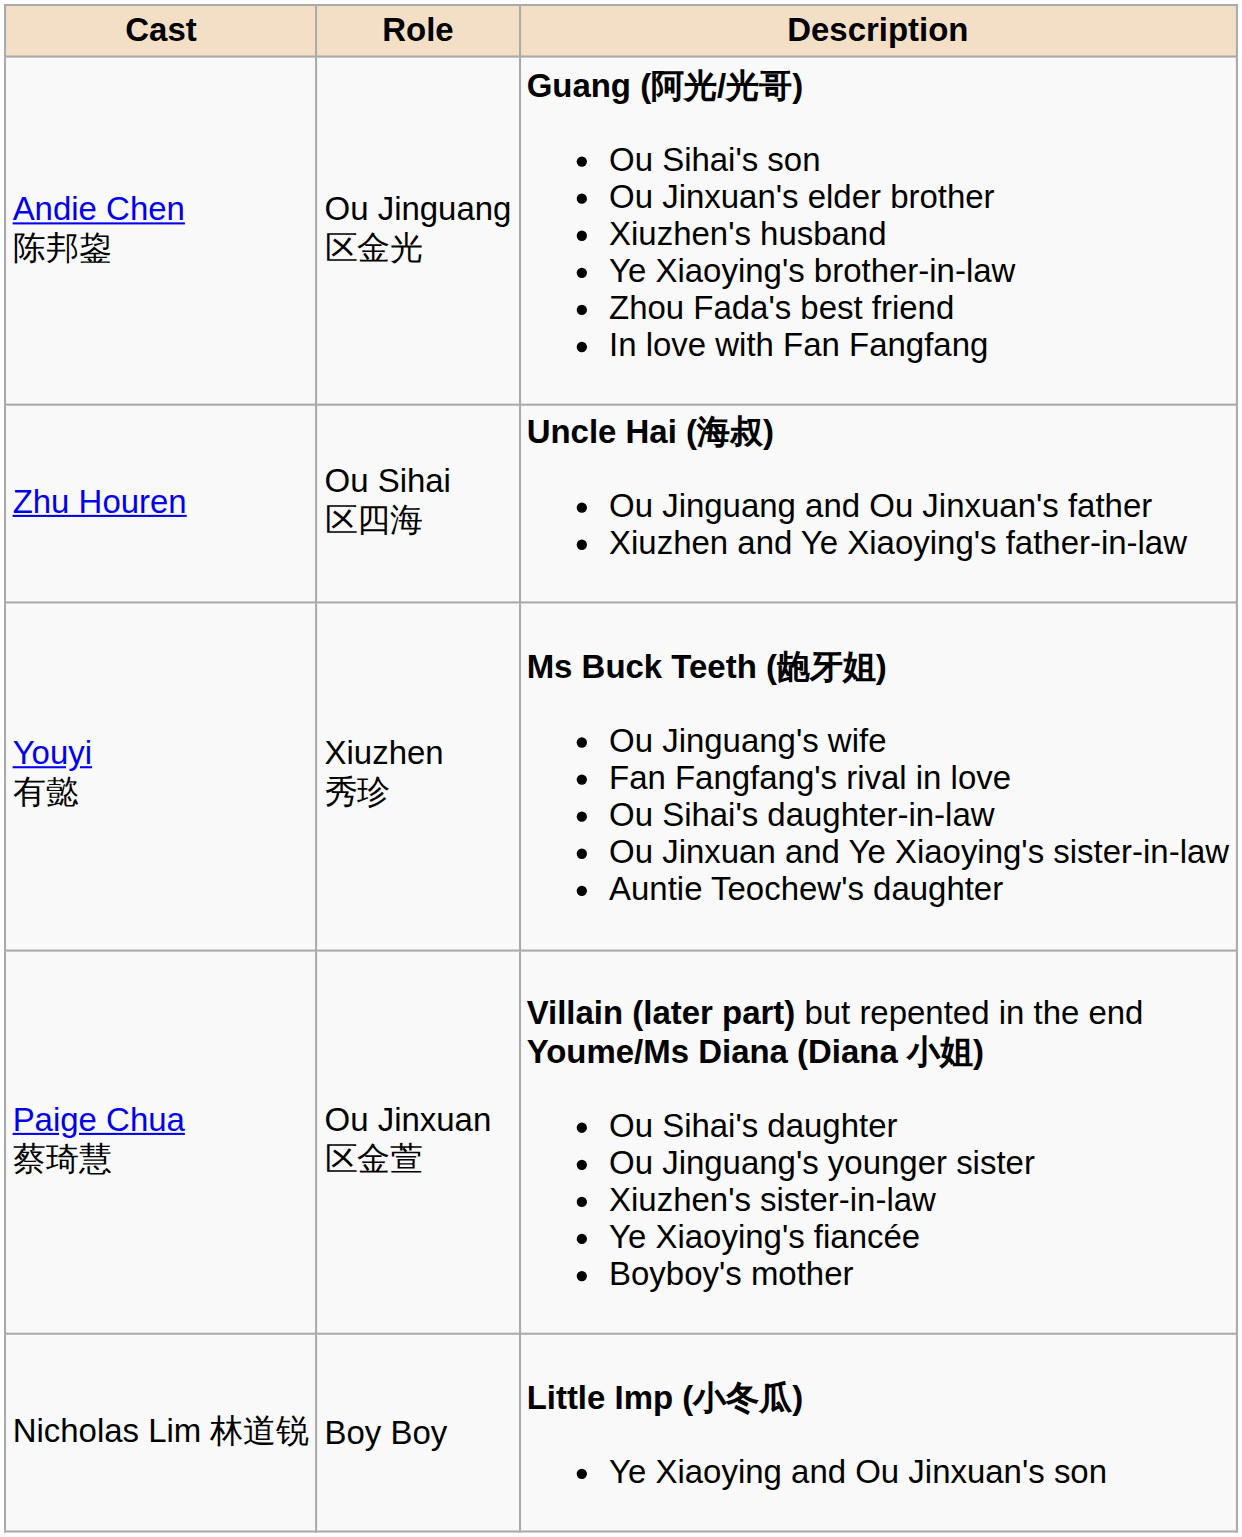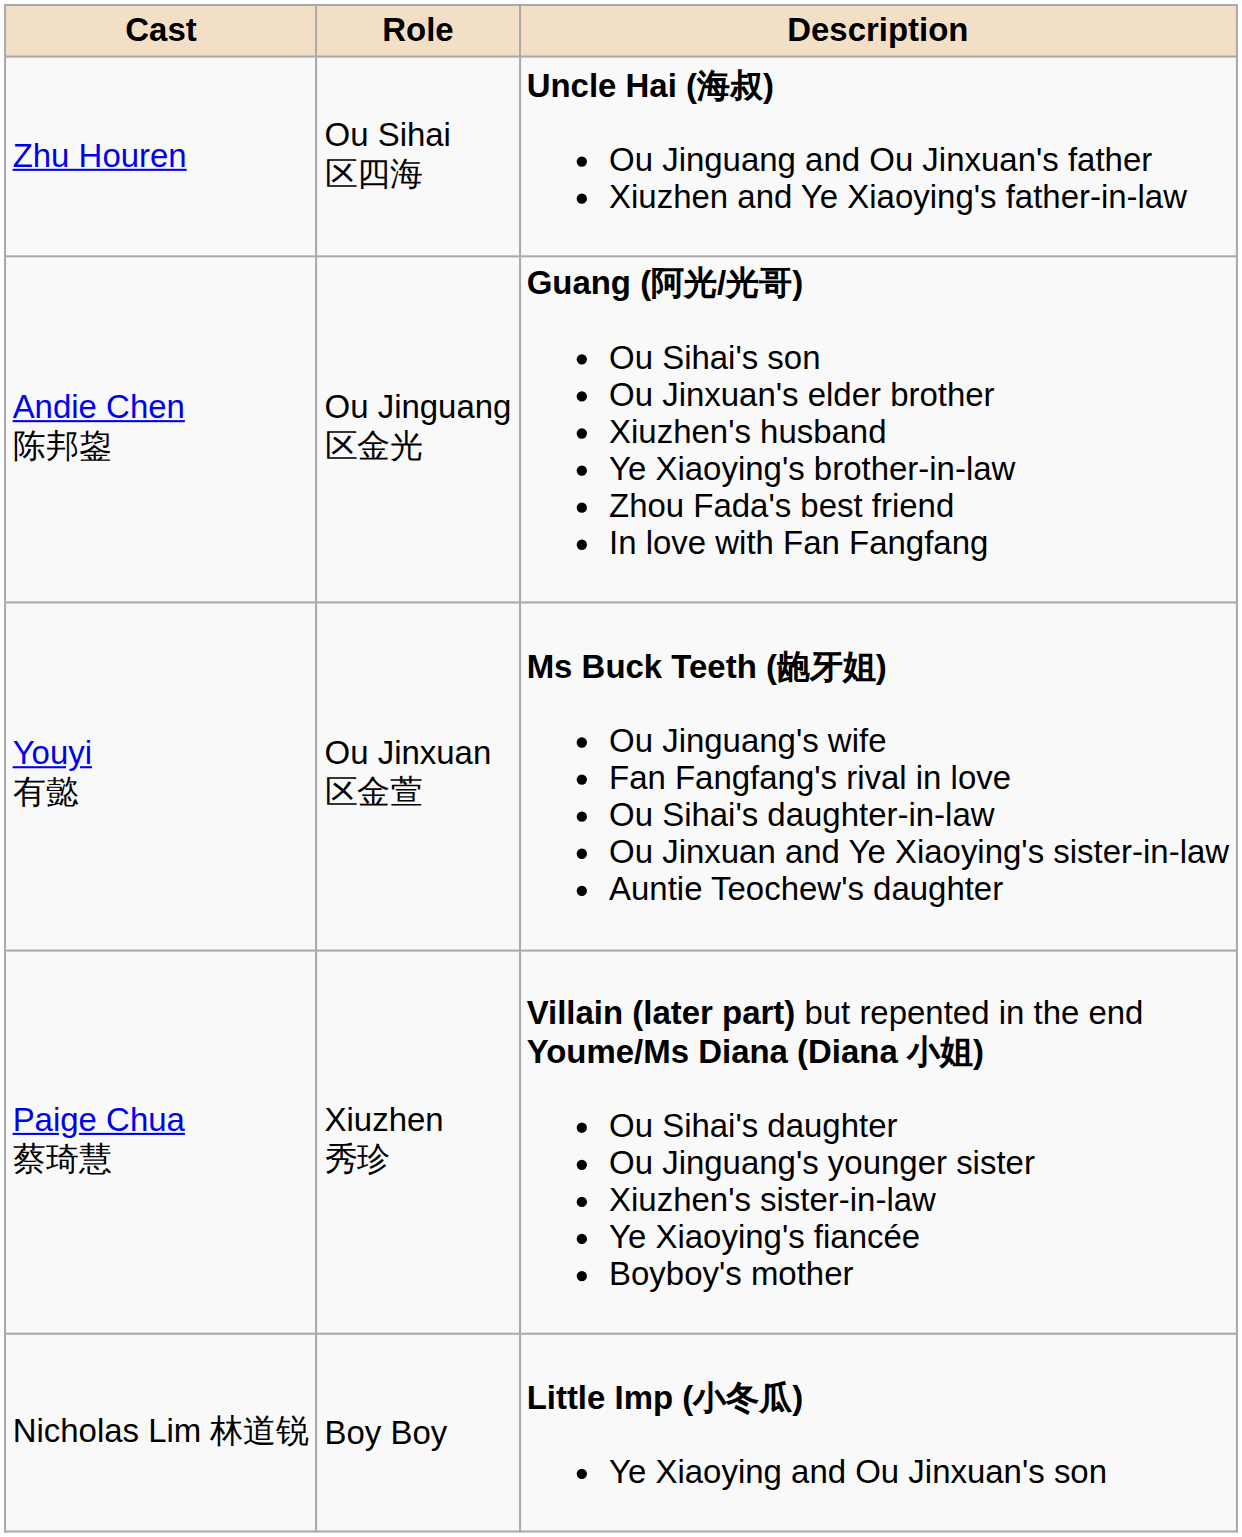rows swapped: Zhu Houren <-> Andie Chen 陈邦鋆
Youyi 有懿 | Role: Xiuzhen 秀珍 -> Ou Jinxuan 区金萱
Paige Chua 蔡琦慧 | Role: Ou Jinxuan 区金萱 -> Xiuzhen 秀珍
